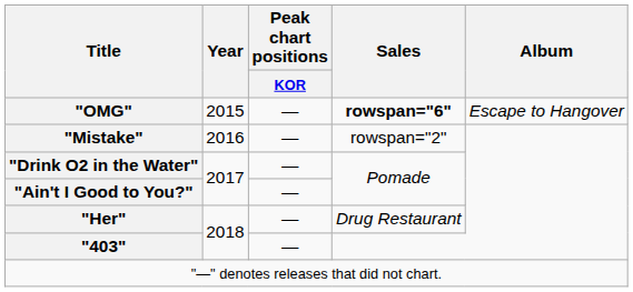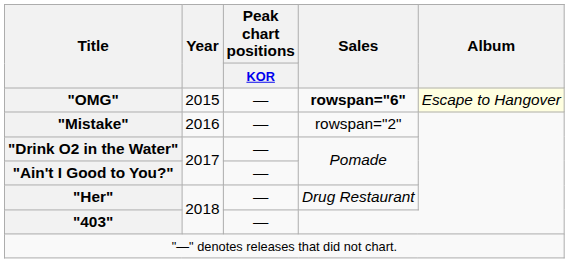"OMG" | Album: no background -> lightyellow background
